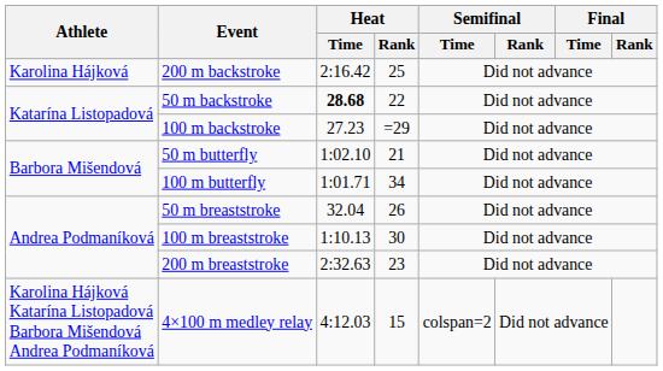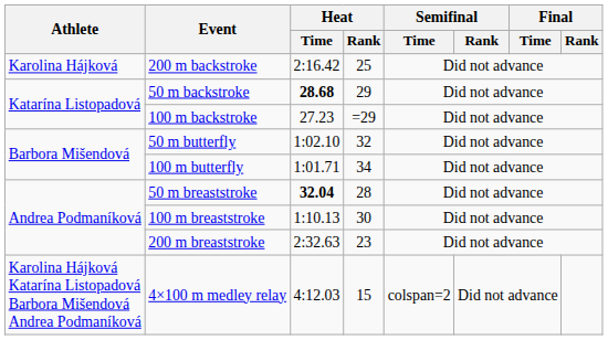50 m backstroke | Heat / Rank: 22 -> 29
50 m butterfly | Heat / Rank: 21 -> 32
50 m breaststroke | Heat / Time: normal -> bold
50 m breaststroke | Heat / Rank: 26 -> 28
